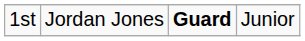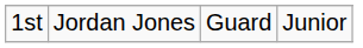1st | column 3: bold -> normal
